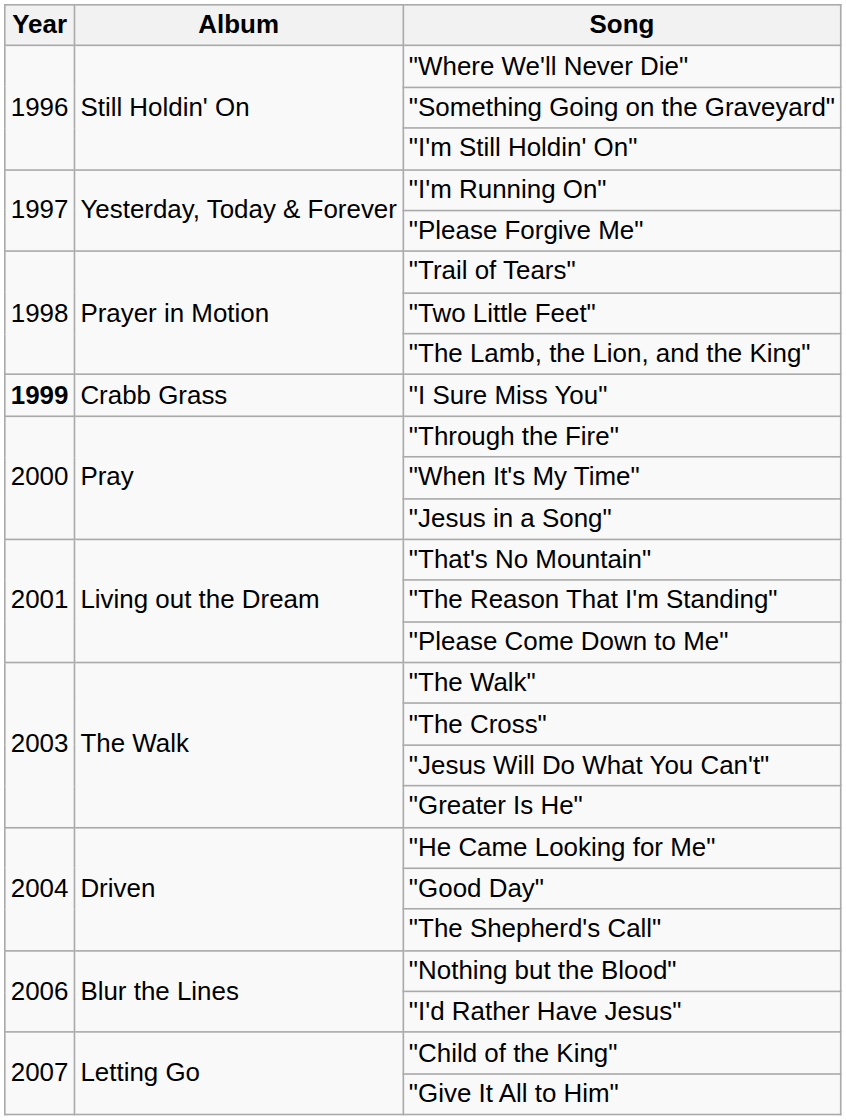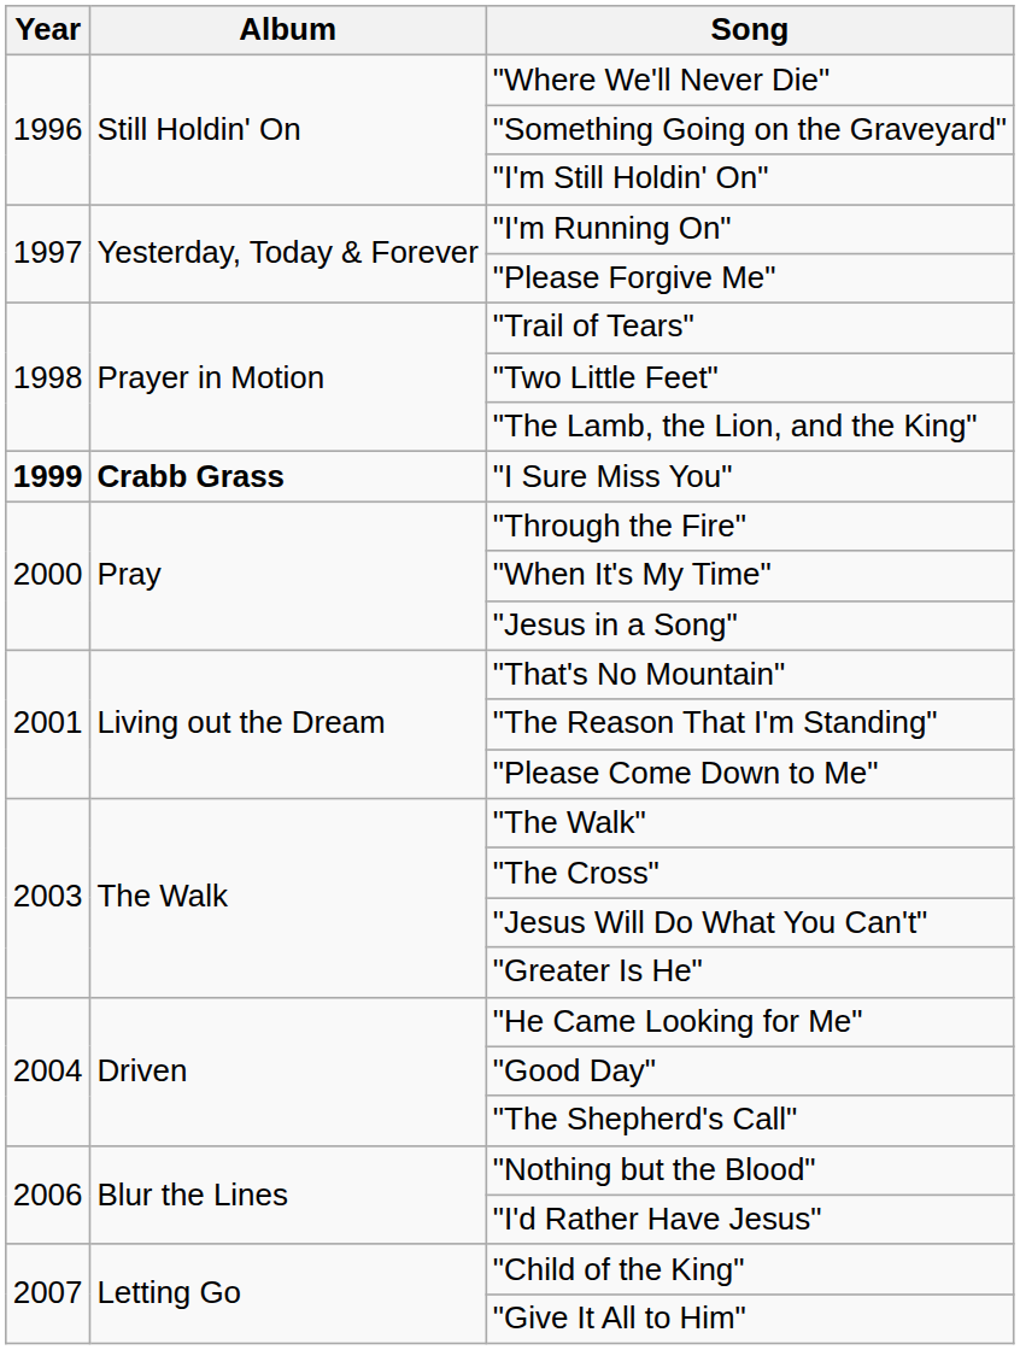"I Sure Miss You" | Album: normal -> bold
